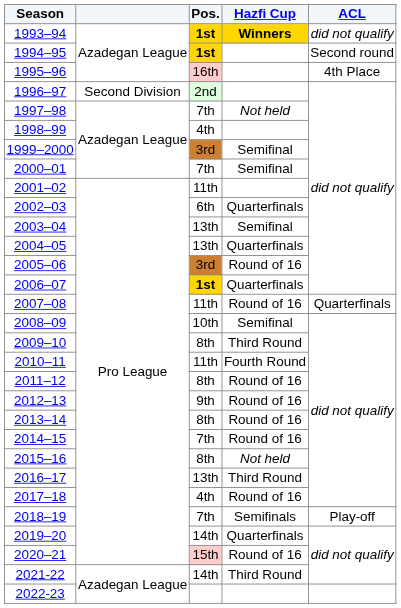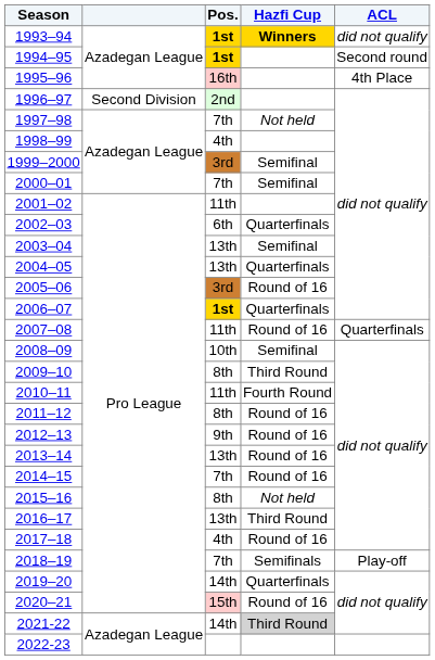2013–14 | Pos.: 8th -> 13th
2021-22 | Hazfi Cup: no background -> lightgrey background
